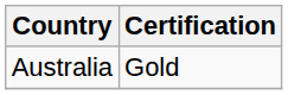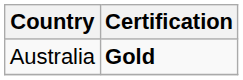Australia | Certification: normal -> bold
